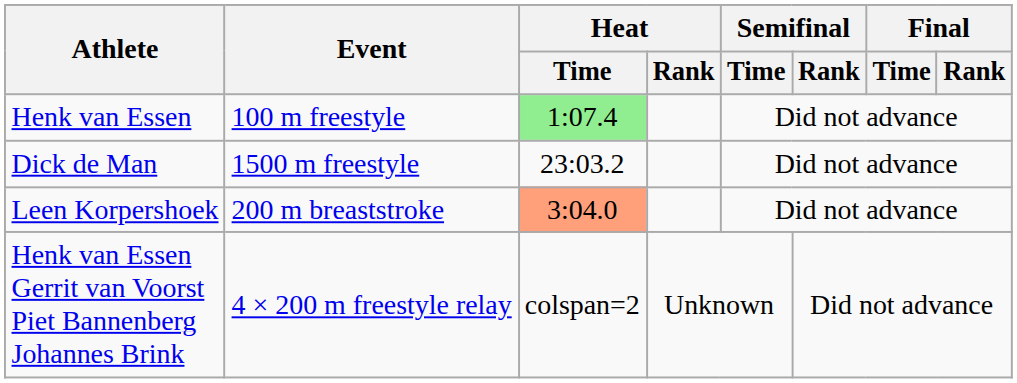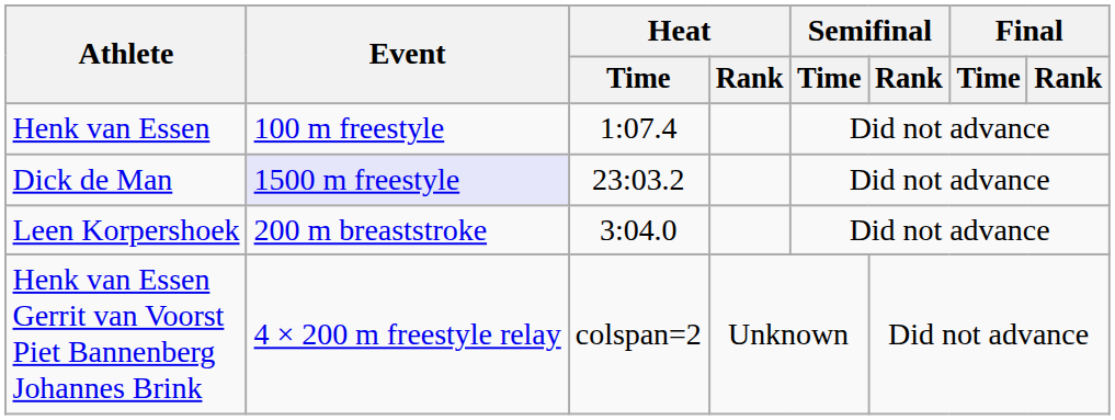Henk van Essen | Heat / Time: lightgreen background -> no background
Dick de Man | Event: no background -> lavender background
Leen Korpershoek | Heat / Time: lightsalmon background -> no background
